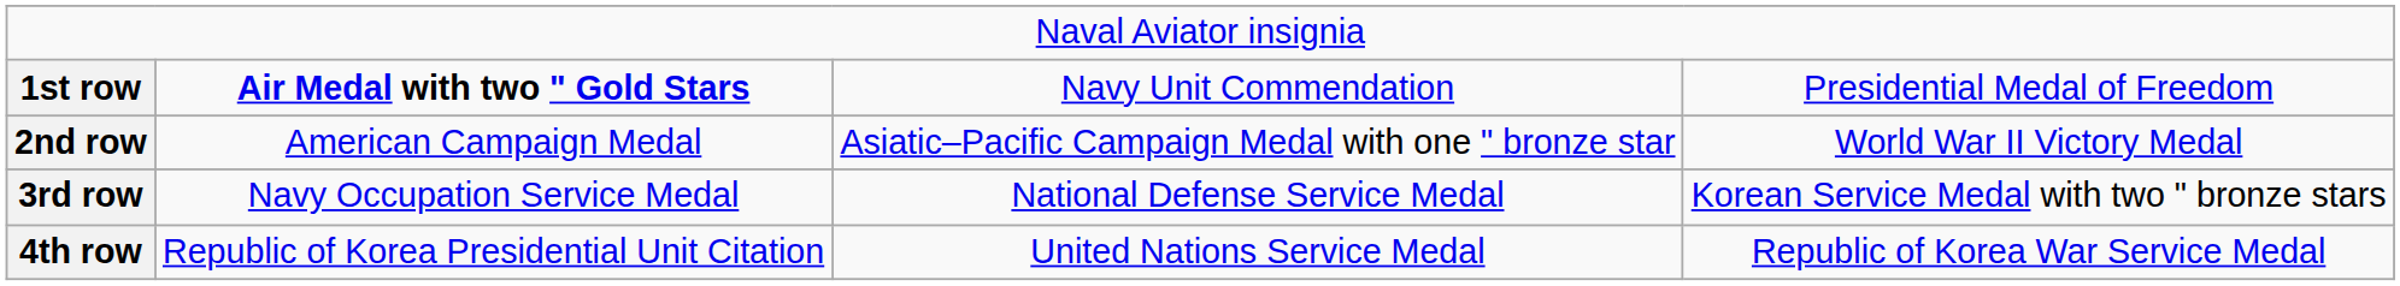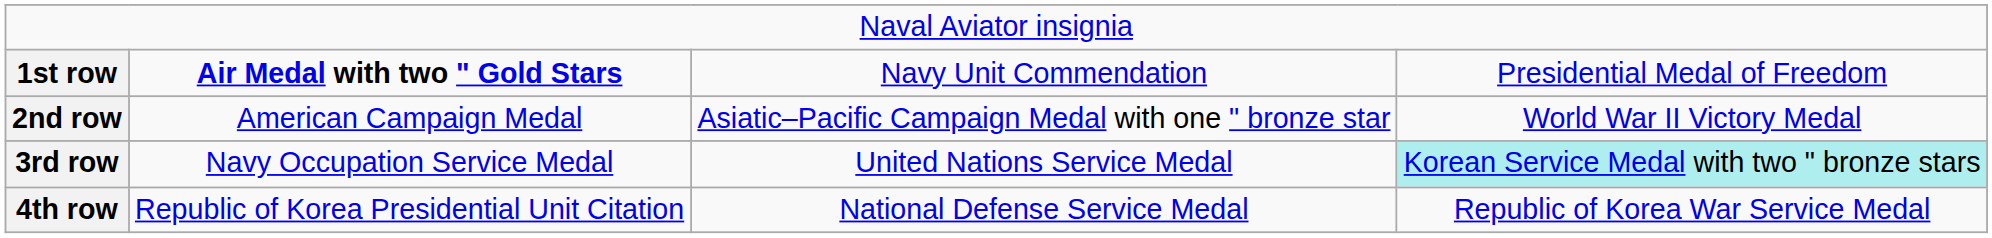3rd row | column 3: National Defense Service Medal -> United Nations Service Medal
3rd row | column 4: no background -> paleturquoise background
4th row | column 3: United Nations Service Medal -> National Defense Service Medal
